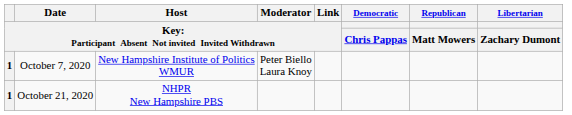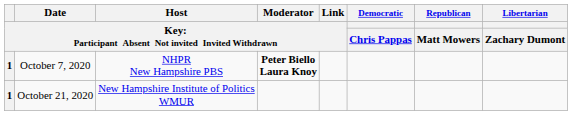October 7, 2020 | column 3: New Hampshire Institute of Politics WMUR -> NHPR New Hampshire PBS
October 7, 2020 | column 4: normal -> bold
October 21, 2020 | column 3: NHPR New Hampshire PBS -> New Hampshire Institute of Politics WMUR
